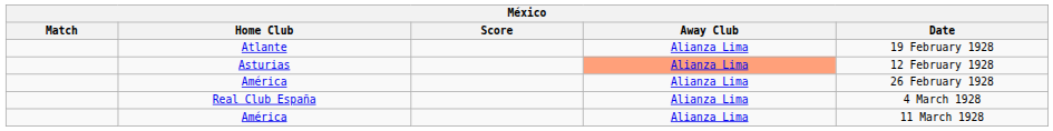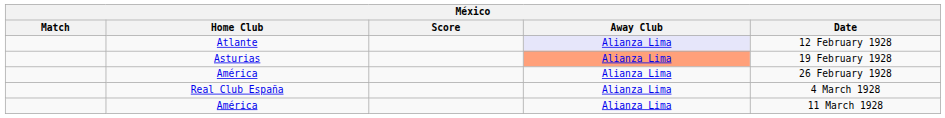Atlante | Away Club: no background -> lavender background
Atlante | Date: 19 February 1928 -> 12 February 1928
Asturias | Date: 12 February 1928 -> 19 February 1928
